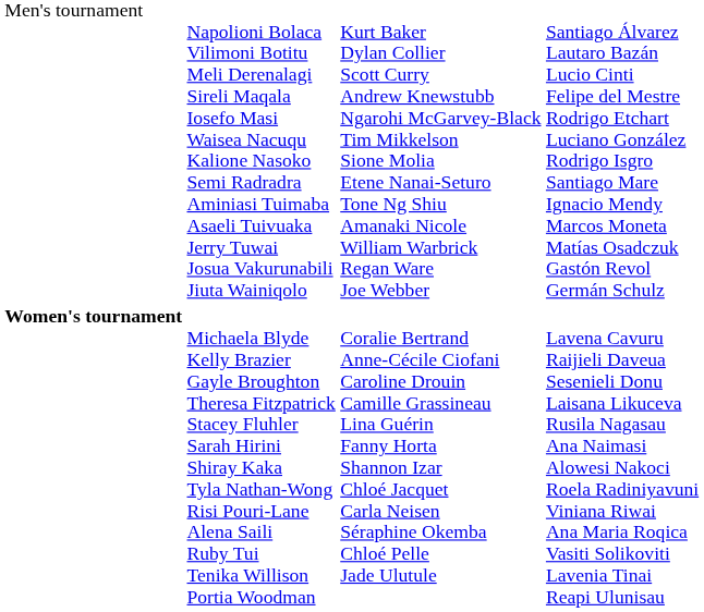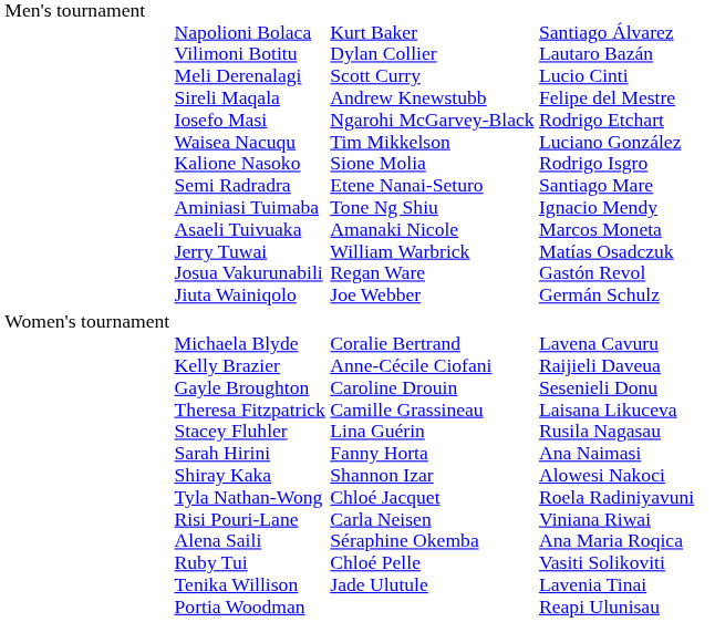Women's tournament | column 1: bold -> normal
